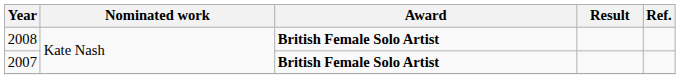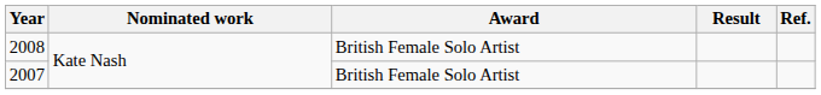2008 | Award: bold -> normal
2007 | Award: bold -> normal
